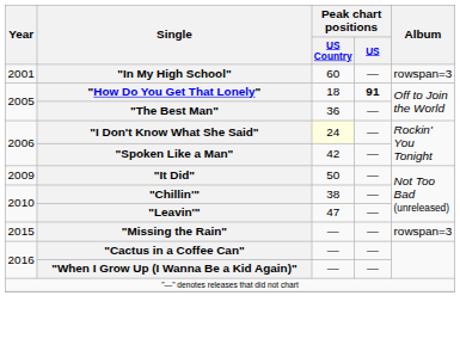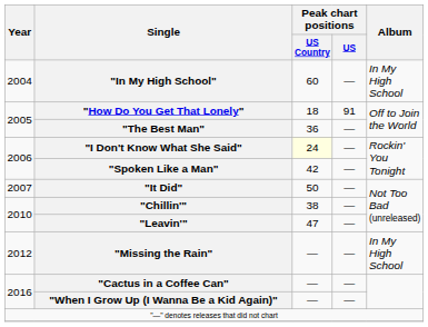"In My High School" | Year: 2001 -> 2004
"In My High School" | Album: rowspan=3 -> In My High School
"How Do You Get That Lonely" | Peak chart positions / US: bold -> normal
"It Did" | Year: 2009 -> 2007
"Missing the Rain" | Year: 2015 -> 2012
"Missing the Rain" | Album: rowspan=3 -> In My High School
